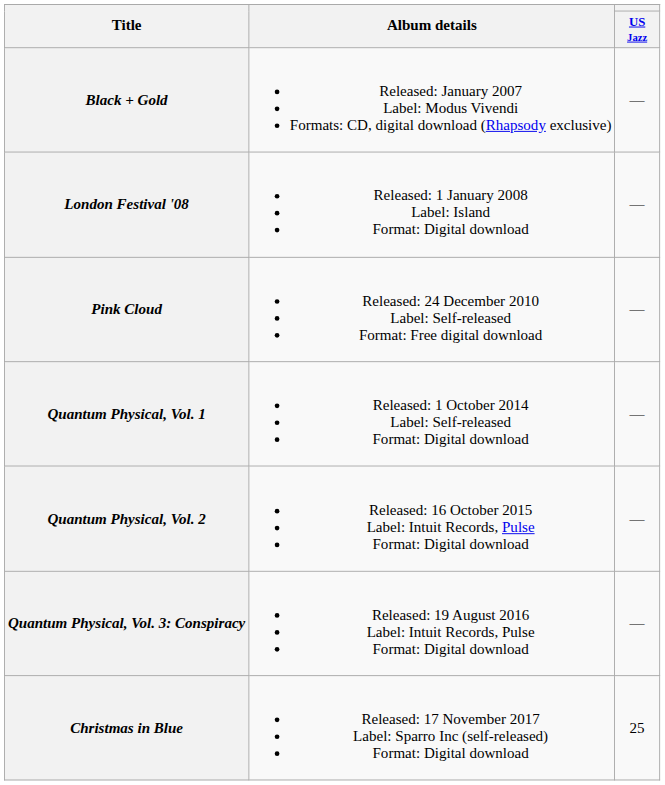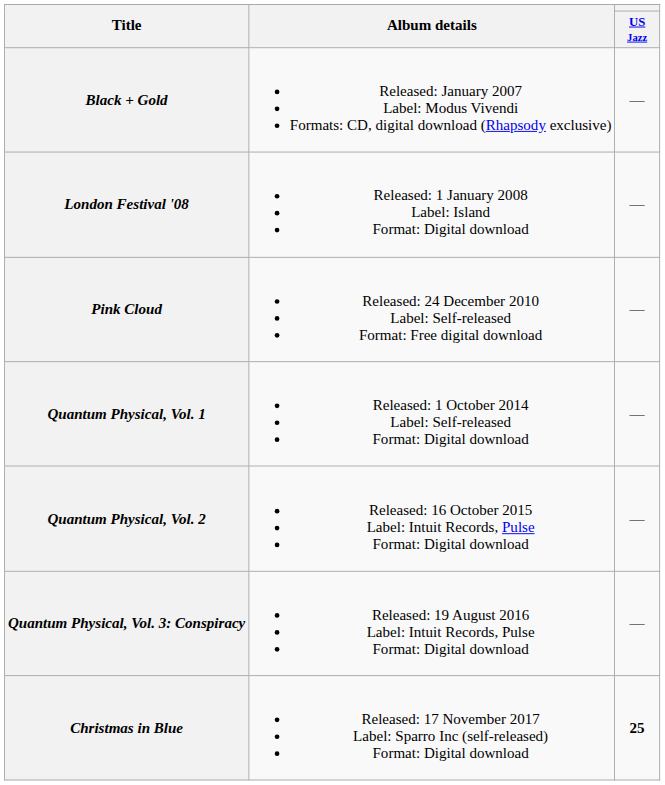Christmas in Blue | US Jazz: normal -> bold
